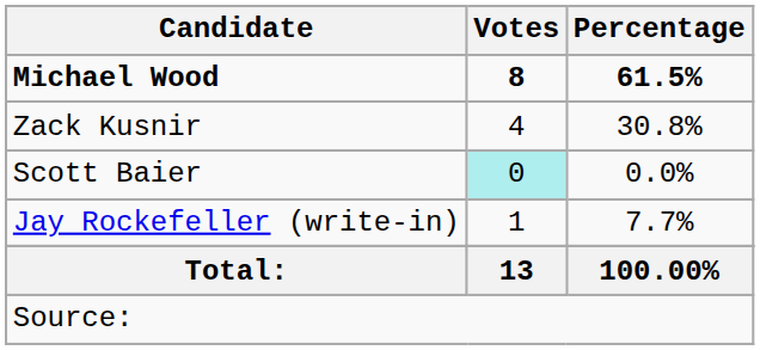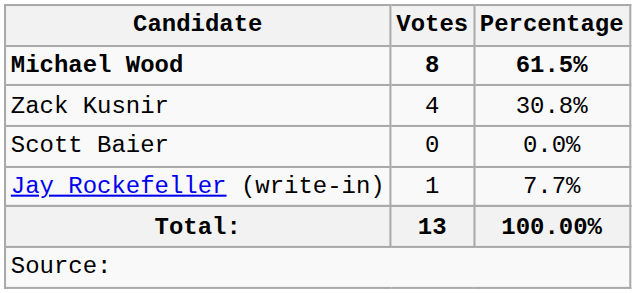Scott Baier | Votes: paleturquoise background -> no background
